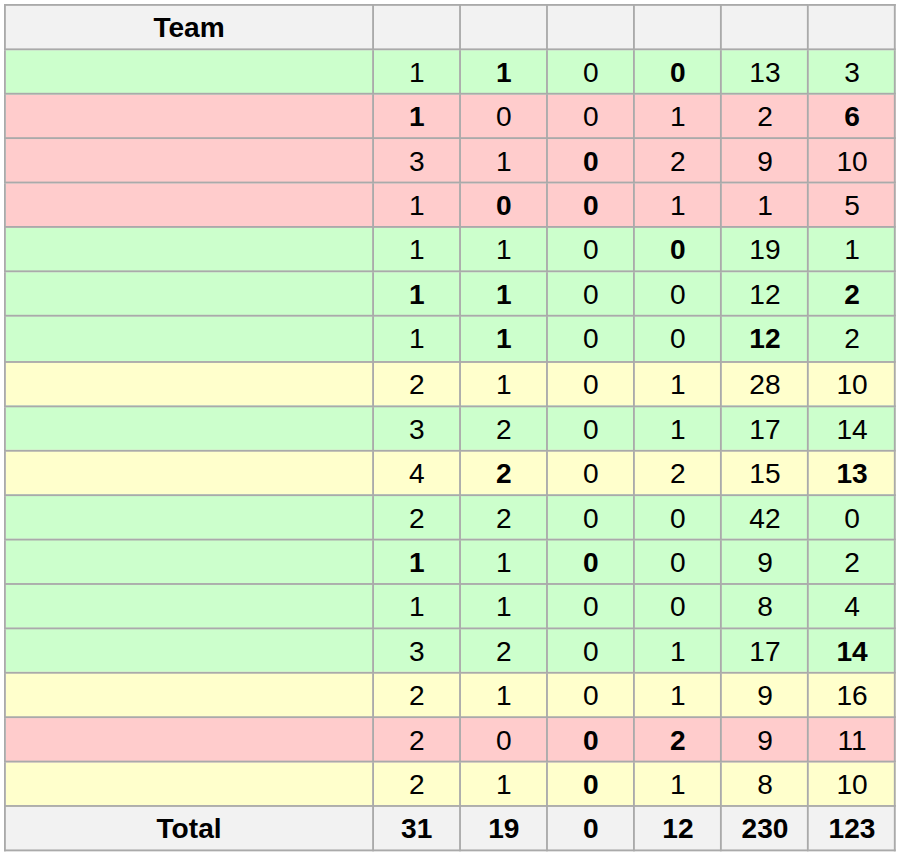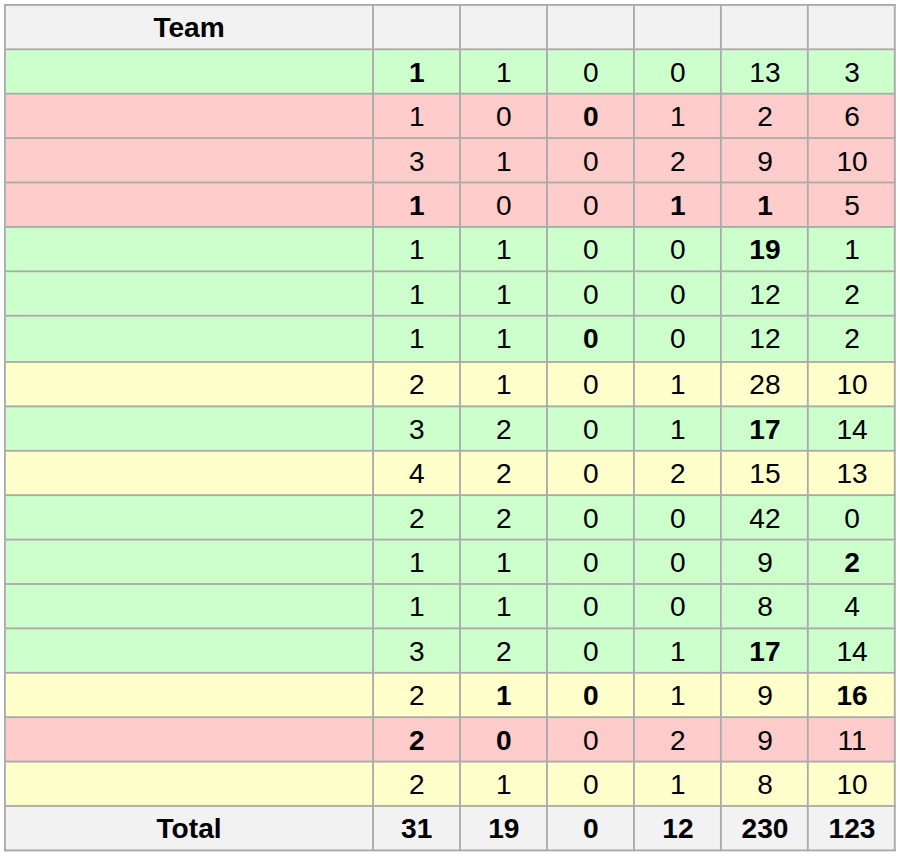row 2 | column 2: normal -> bold
row 2 | column 3: bold -> normal
row 2 | column 5: bold -> normal
row 3 | column 2: bold -> normal
row 3 | column 4: normal -> bold
row 3 | column 7: bold -> normal
row 4 | column 4: bold -> normal
row 5 | column 2: normal -> bold
row 5 | column 3: bold -> normal
row 5 | column 4: bold -> normal
row 5 | column 5: normal -> bold
row 5 | column 6: normal -> bold
row 6 | column 5: bold -> normal
row 6 | column 6: normal -> bold
row 7 | column 2: bold -> normal
row 7 | column 3: bold -> normal
row 7 | column 7: bold -> normal
row 8 | column 3: bold -> normal
row 8 | column 4: normal -> bold
row 8 | column 6: bold -> normal
row 10 | column 6: normal -> bold
row 11 | column 3: bold -> normal
row 11 | column 7: bold -> normal
row 13 | column 2: bold -> normal
row 13 | column 4: bold -> normal
row 13 | column 7: normal -> bold
row 15 | column 6: normal -> bold
row 15 | column 7: bold -> normal
row 16 | column 3: normal -> bold
row 16 | column 4: normal -> bold
row 16 | column 7: normal -> bold
row 17 | column 2: normal -> bold
row 17 | column 3: normal -> bold
row 17 | column 4: bold -> normal
row 17 | column 5: bold -> normal
row 18 | column 4: bold -> normal
